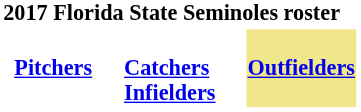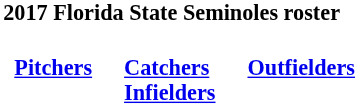Pitchers | column 3: khaki background -> no background
